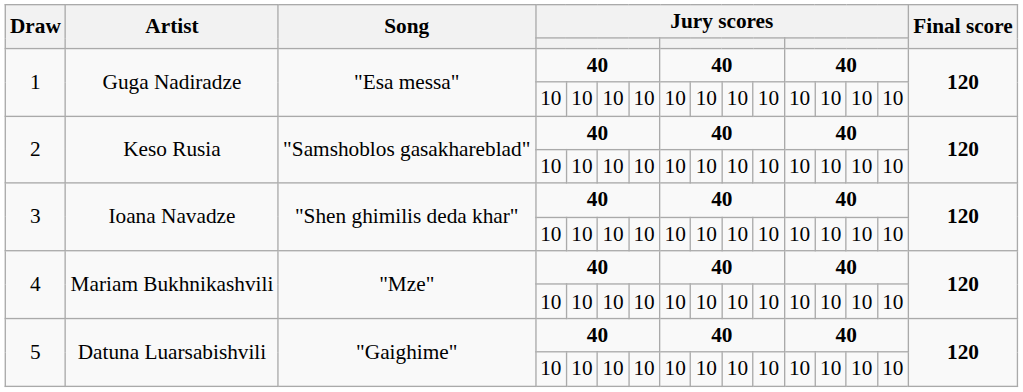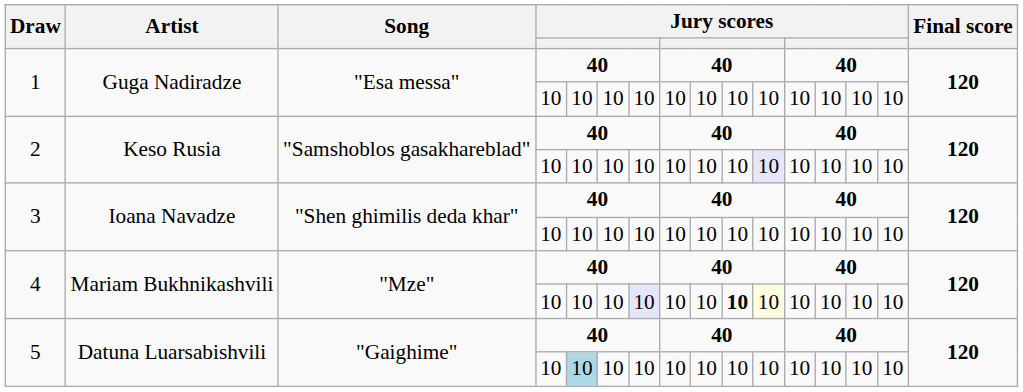2 / 10 | column 11: no background -> lavender background
4 / 10 | column 7: no background -> lavender background
4 / 10 | column 10: normal -> bold
4 / 10 | column 11: no background -> lightyellow background
5 / 10 | column 5: no background -> lightblue background
